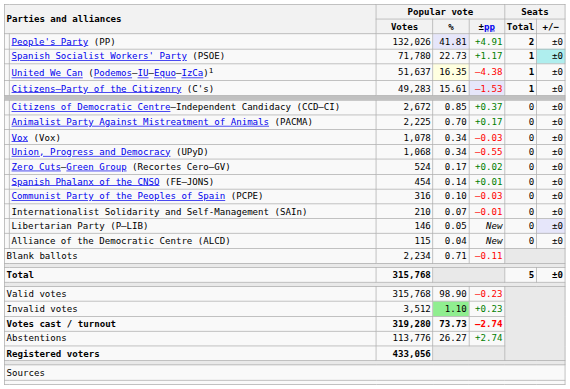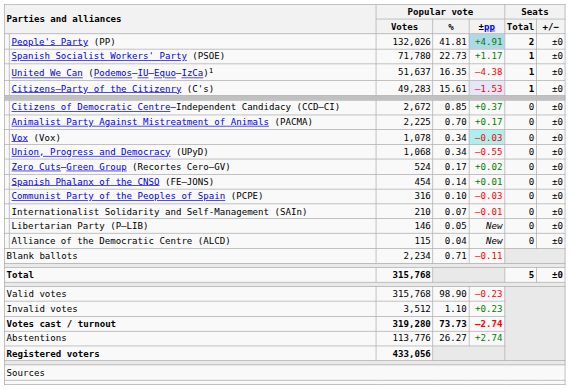People's Party (PP) | Popular vote / %: lavender background -> no background
People's Party (PP) | Popular vote / ±pp: no background -> lightblue background
Spanish Socialist Workers' Party (PSOE) | Seats / +/−: paleturquoise background -> no background
United We Can (Podemos–IU–Equo–IzCa)1 | Popular vote / %: lightyellow background -> no background
Vox (Vox) | Popular vote / ±pp: no background -> paleturquoise background
Libertarian Party (P–LIB) | Seats / +/−: lavender background -> no background
Invalid votes | Popular vote / %: lightgreen background -> no background
